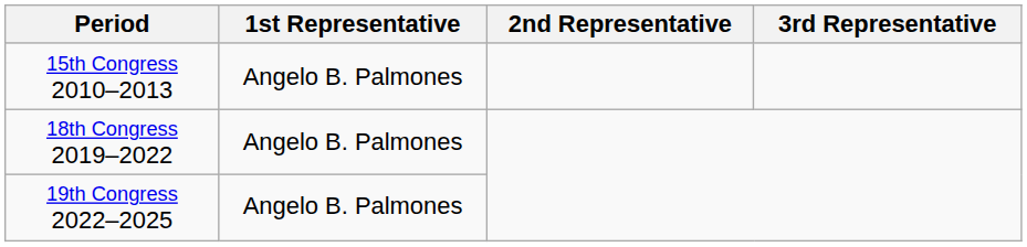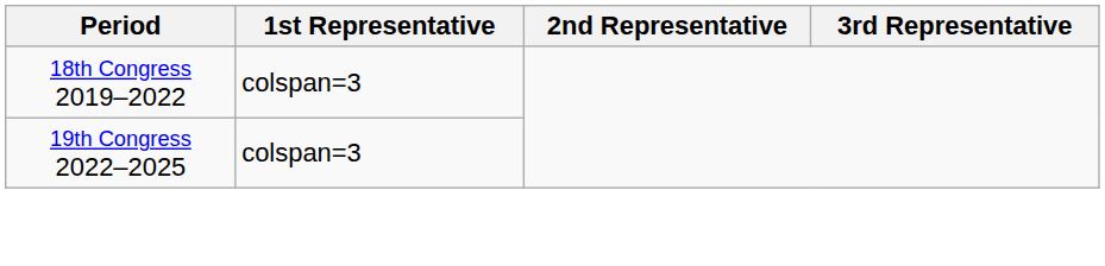- row: 15th Congress 2010–2013 | Angelo B. Palmones
18th Congress 2019–2022 | 1st Representative: Angelo B. Palmones -> colspan=3
19th Congress 2022–2025 | 1st Representative: Angelo B. Palmones -> colspan=3
